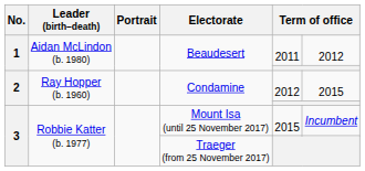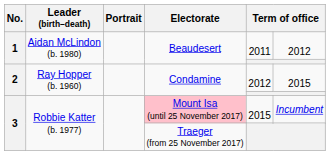Mount Isa (until 25 November 2017) | Electorate: no background -> pink background
